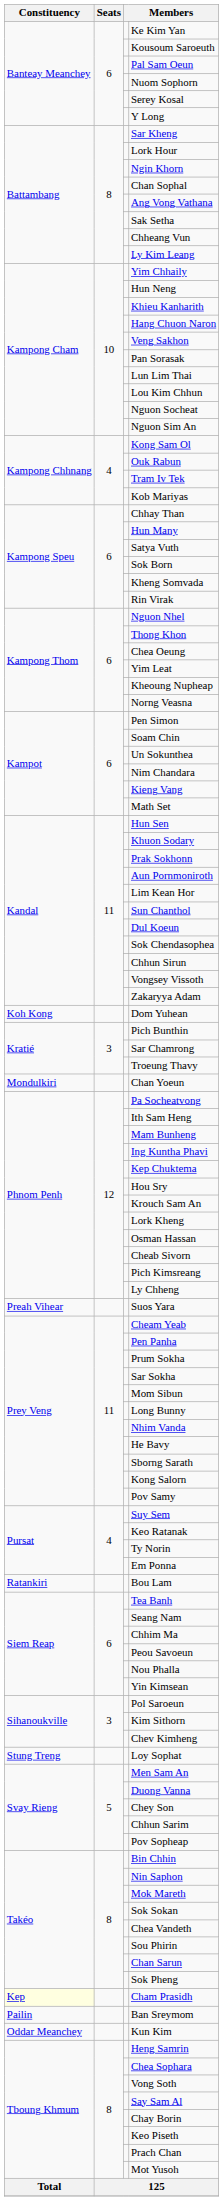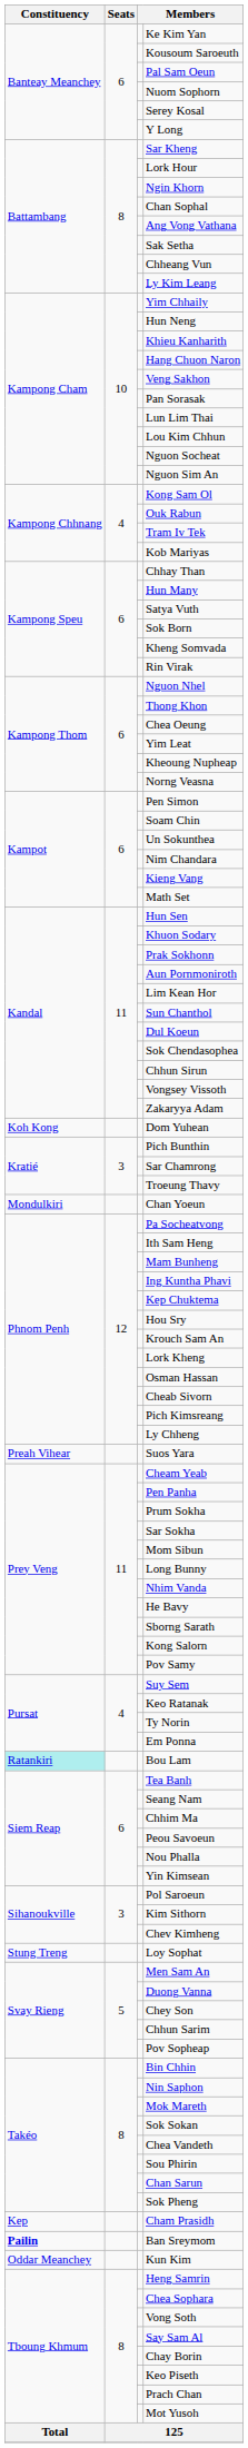Bou Lam | Constituency: no background -> paleturquoise background
Cham Prasidh | Constituency: lightyellow background -> no background
Ban Sreymom | Constituency: normal -> bold
